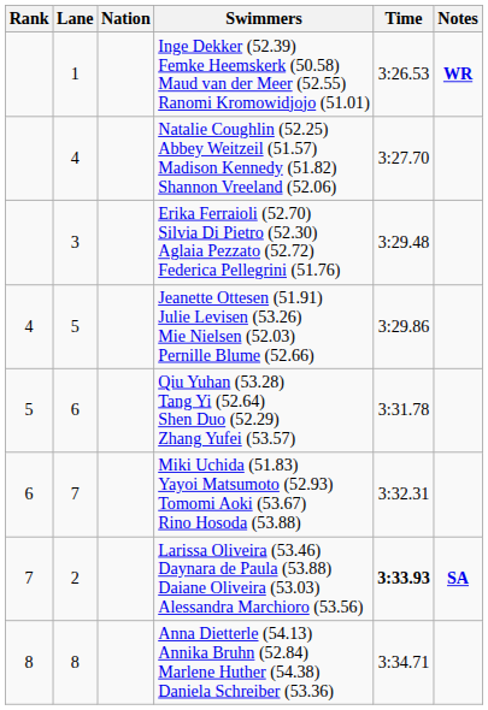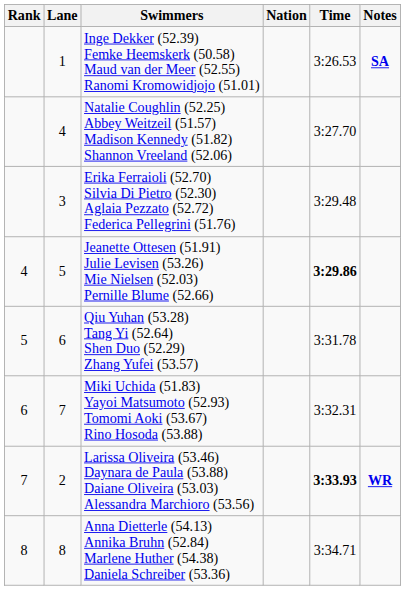columns swapped: Nation <-> Swimmers
row 2 | Notes: WR -> SA
row 5 | Time: normal -> bold
row 8 | Notes: SA -> WR
